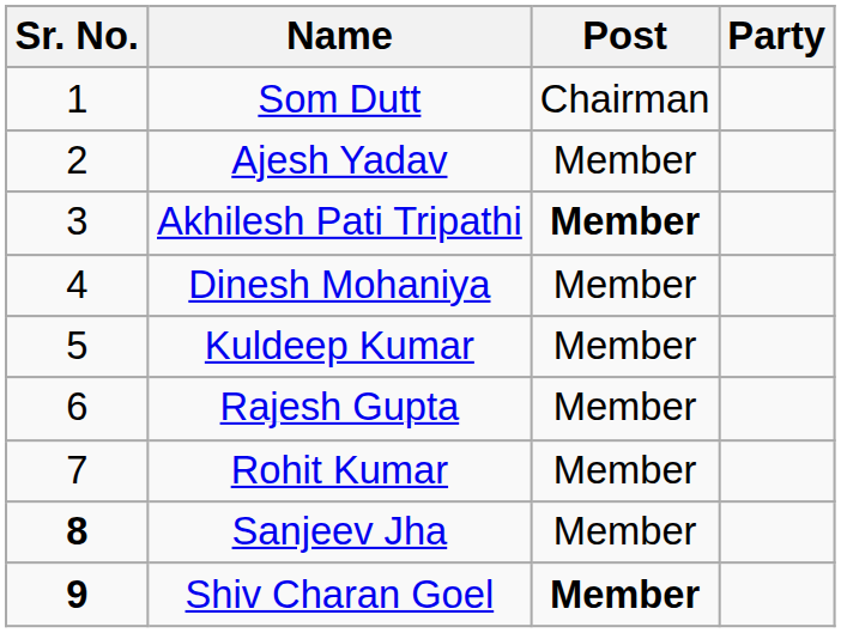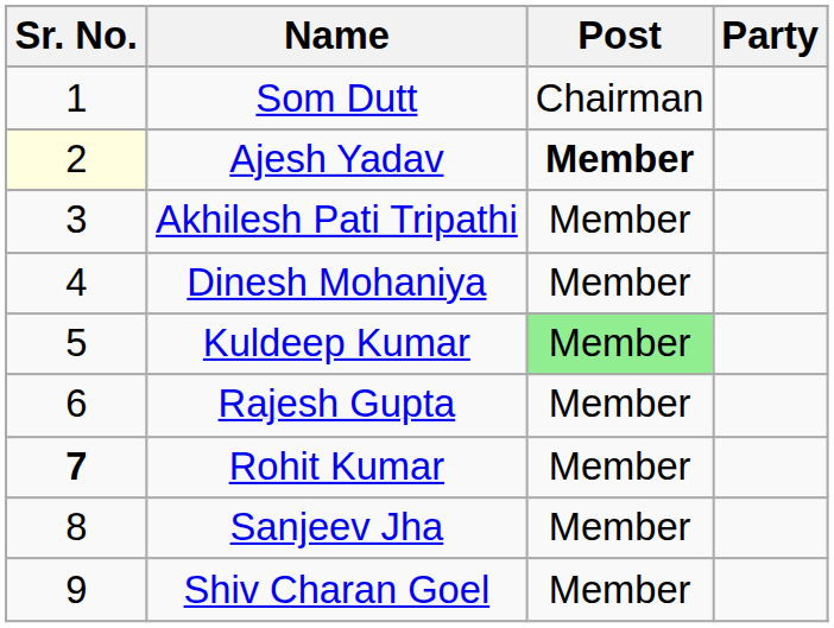Ajesh Yadav | Sr. No.: no background -> lightyellow background
Ajesh Yadav | Post: normal -> bold
Akhilesh Pati Tripathi | Post: bold -> normal
Kuldeep Kumar | Post: no background -> lightgreen background
Rohit Kumar | Sr. No.: normal -> bold
Sanjeev Jha | Sr. No.: bold -> normal
Shiv Charan Goel | Sr. No.: bold -> normal
Shiv Charan Goel | Post: bold -> normal
